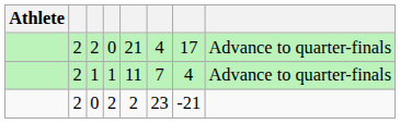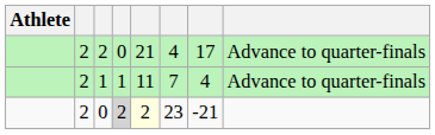row 4 | column 4: no background -> lightgrey background
row 4 | column 5: no background -> lightyellow background
